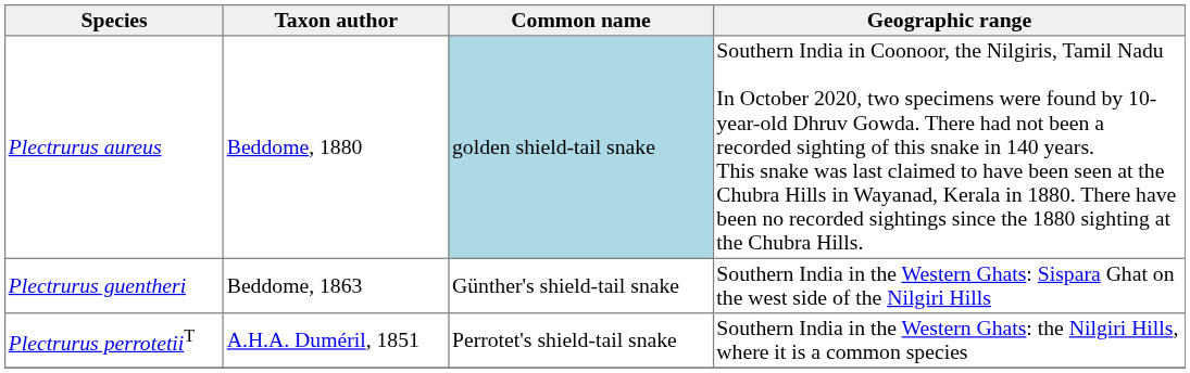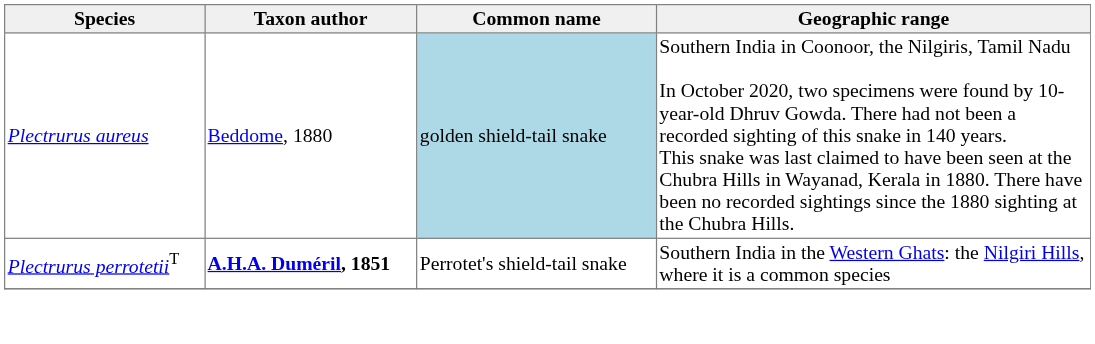- row: Plectrurus guentheri | Beddome, 1863 | Günther's shield-tail snake | Southern India in the Western Ghats: Sispara Ghat on the west side of the Nilgiri Hills
Plectrurus perrotetiiT | Taxon author: normal -> bold
